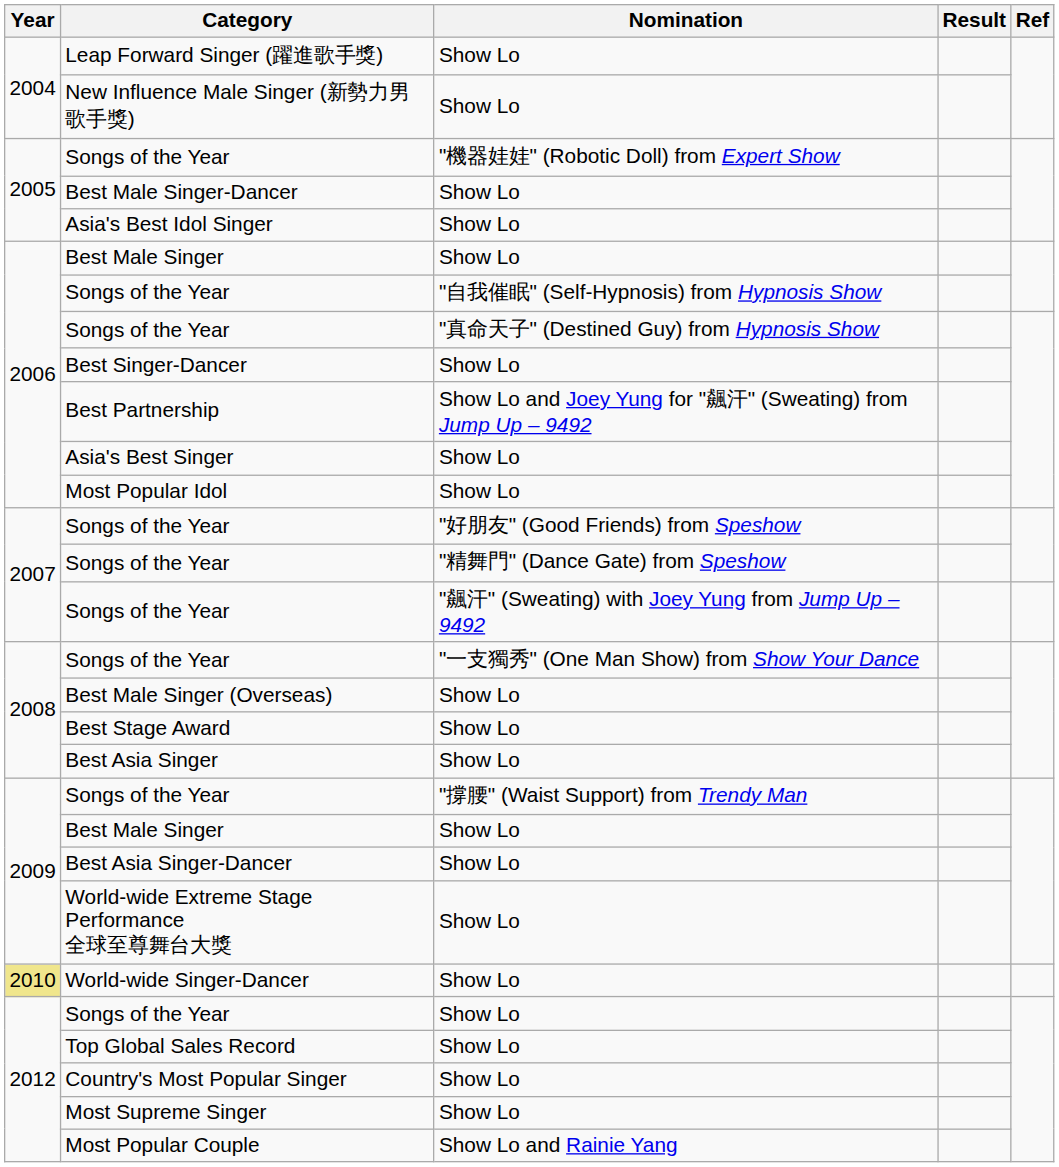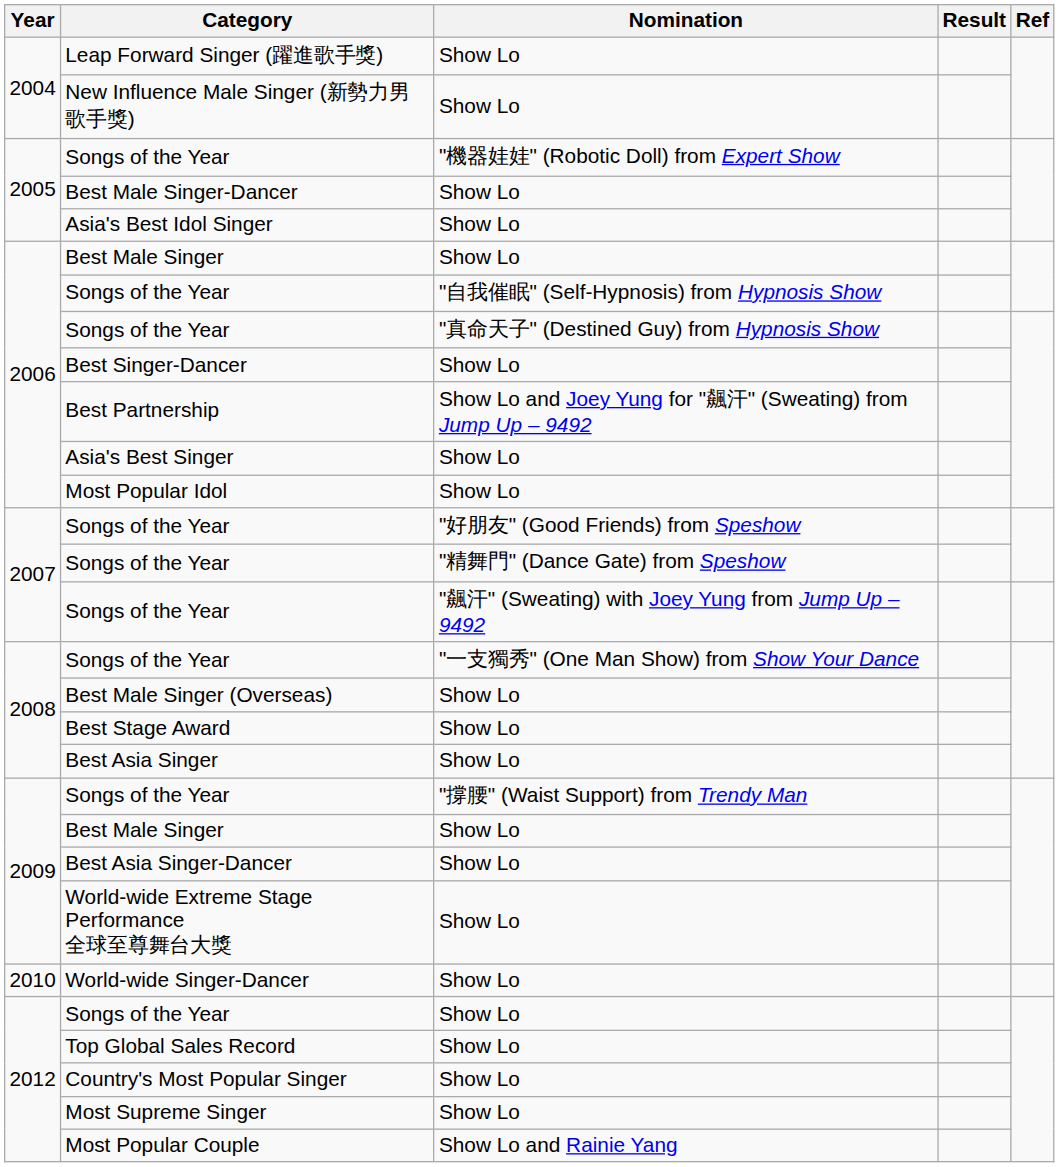World-wide Singer-Dancer | Year: khaki background -> no background
